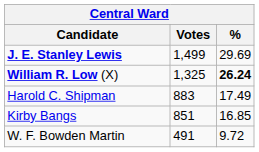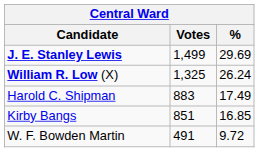William R. Low (X) | %: bold -> normal
